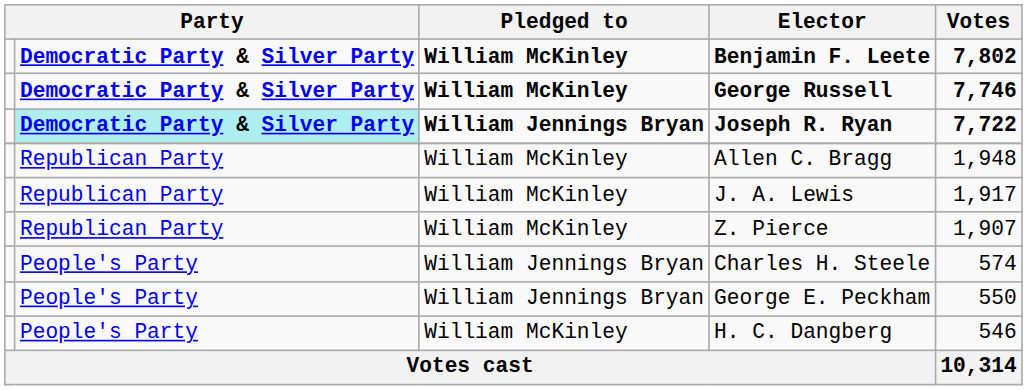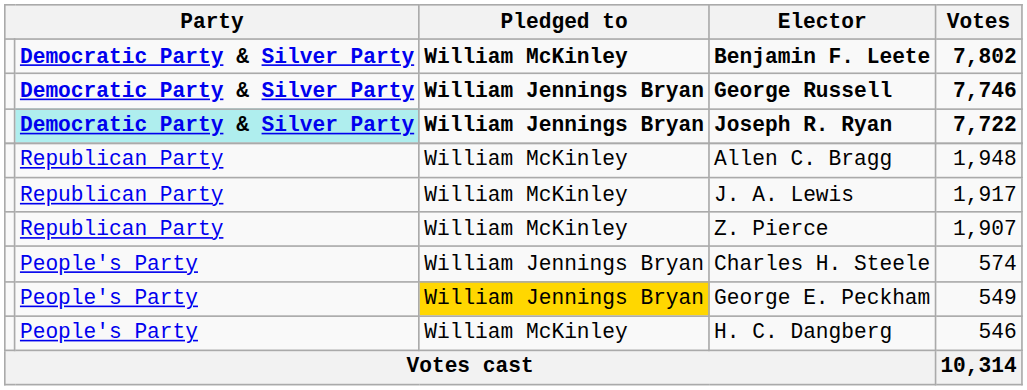George Russell | Pledged to: William McKinley -> William Jennings Bryan
George E. Peckham | Pledged to: no background -> gold background
George E. Peckham | Votes: 550 -> 549
